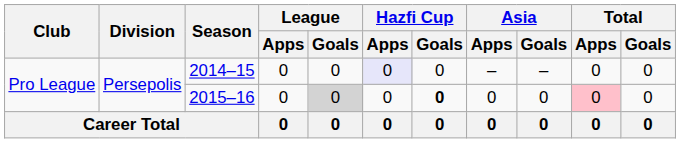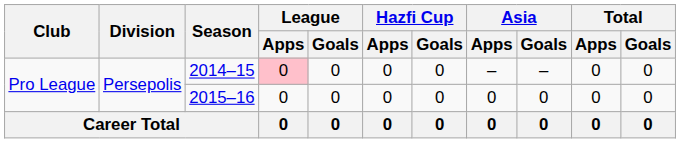2014–15 | League / Apps: no background -> pink background
2014–15 | Hazfi Cup / Apps: lavender background -> no background
2015–16 | League / Goals: lightgrey background -> no background
2015–16 | Hazfi Cup / Goals: bold -> normal
2015–16 | Total / Apps: pink background -> no background
